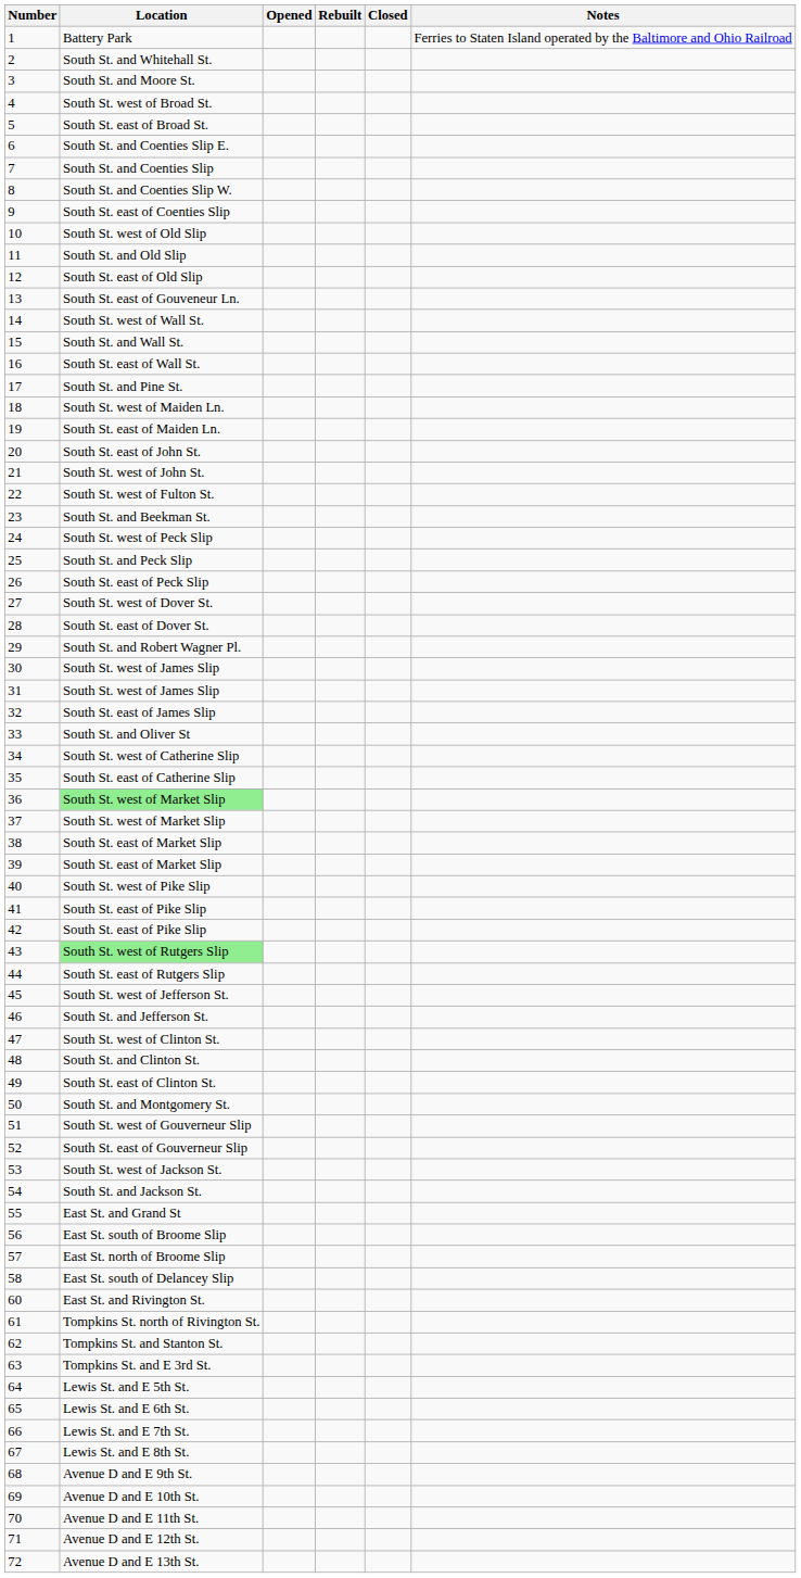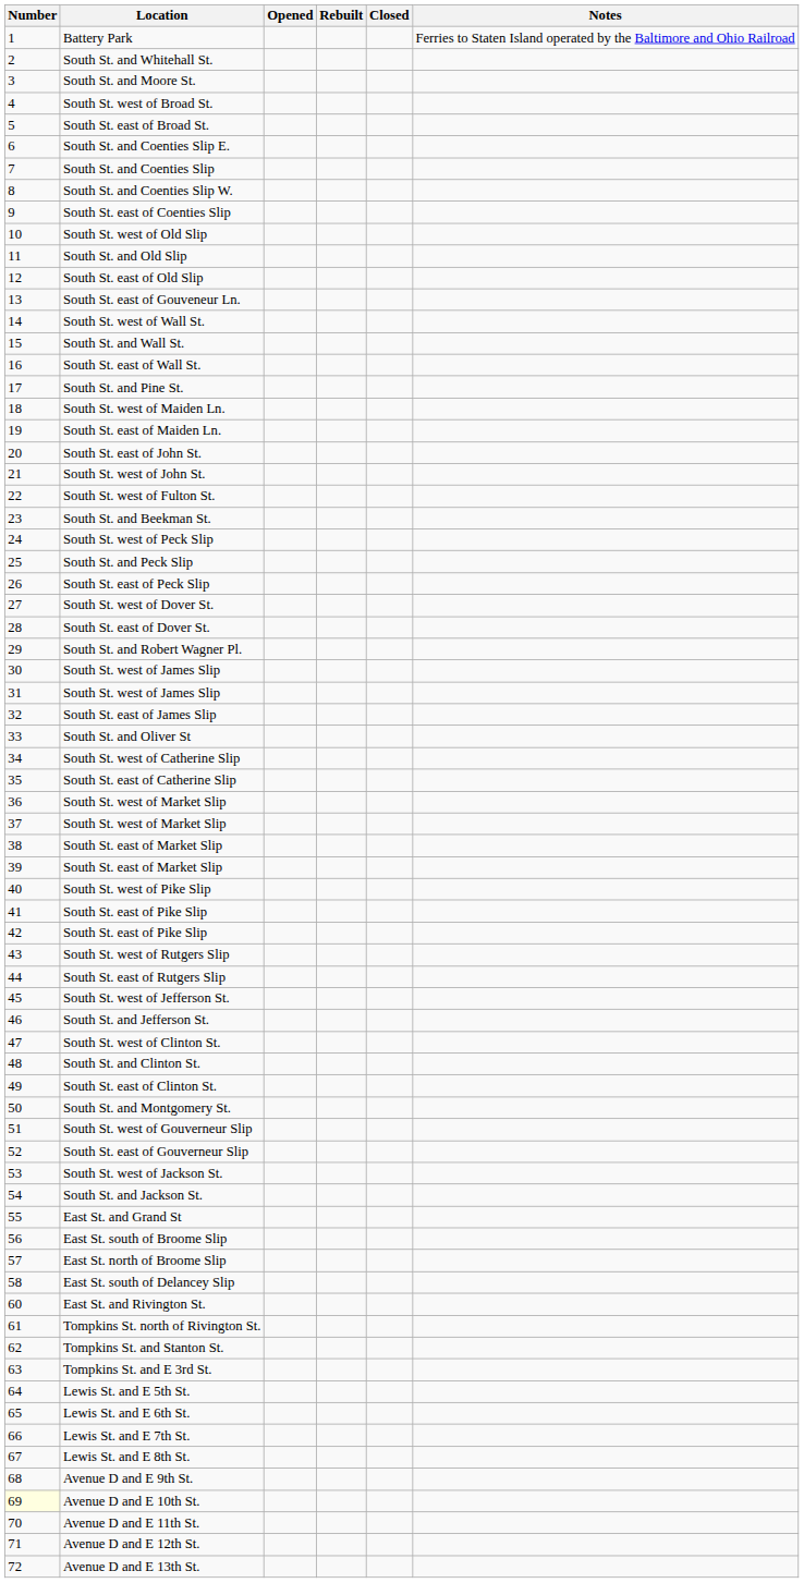36 / South St. west of Market Slip | Location: lightgreen background -> no background
South St. west of Rutgers Slip | Location: lightgreen background -> no background
Avenue D and E 10th St. | Number: no background -> lightyellow background
